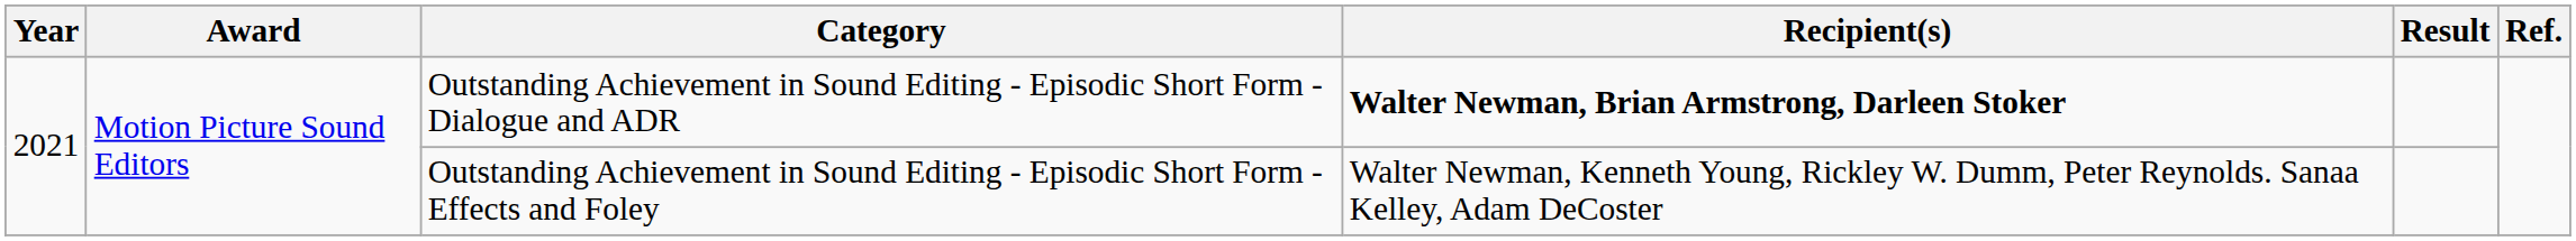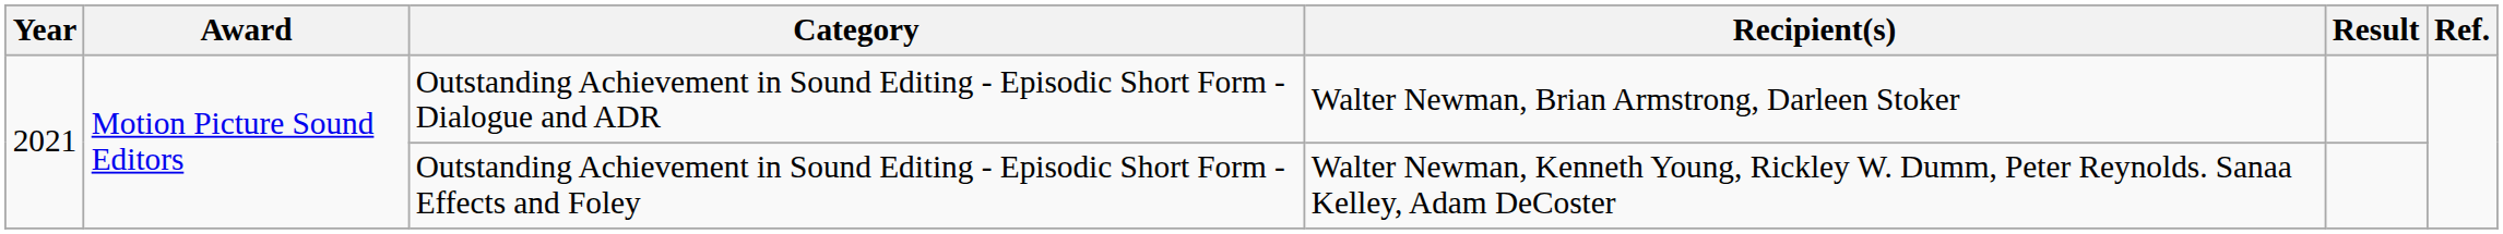row 2 | Recipient(s): bold -> normal
